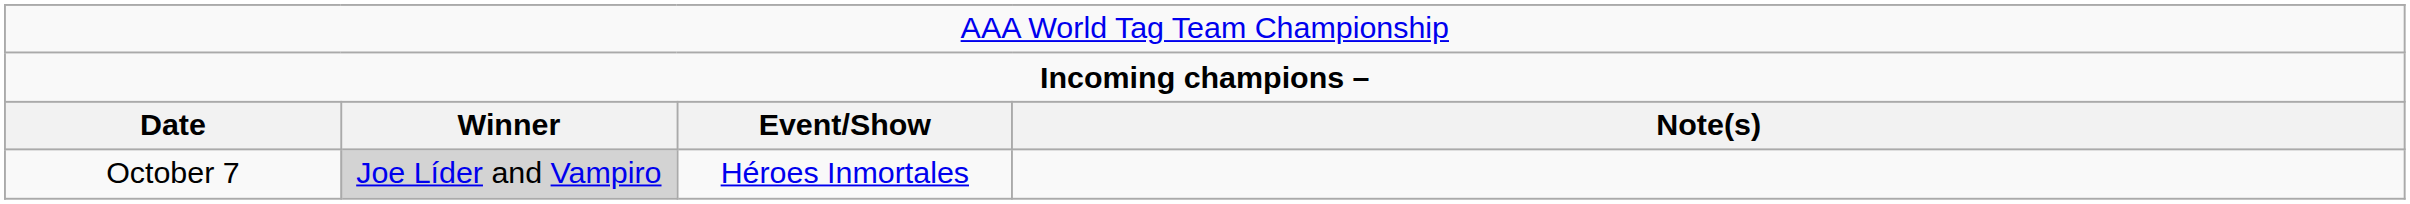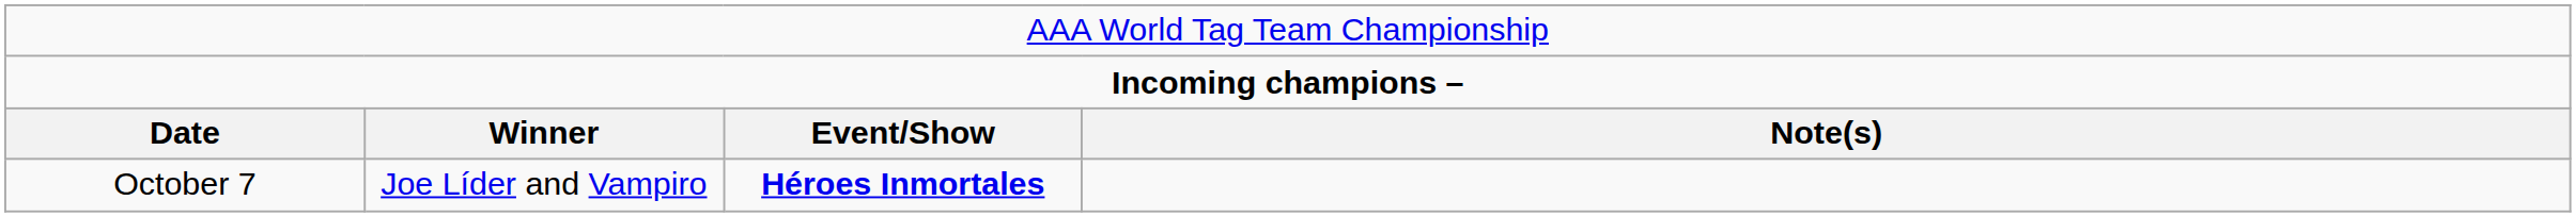October 7 | column 2: lightgrey background -> no background
October 7 | column 3: normal -> bold
